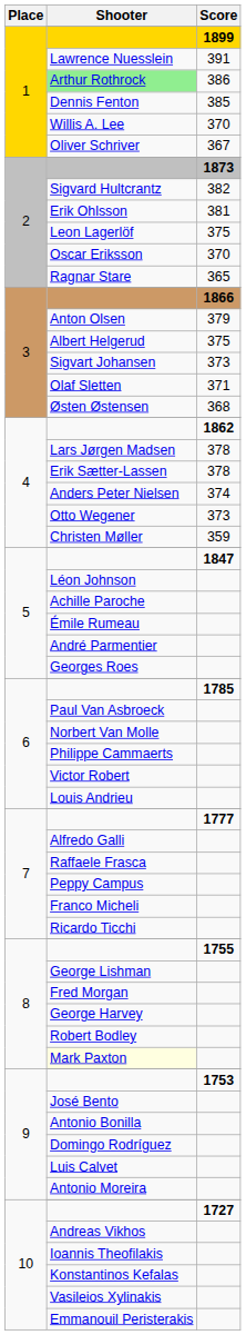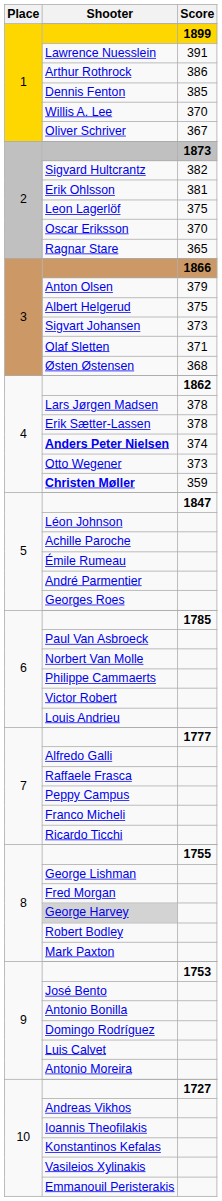Arthur Rothrock | Shooter: lightgreen background -> no background
Anders Peter Nielsen | Shooter: normal -> bold
Christen Møller | Shooter: normal -> bold
George Harvey | Shooter: no background -> lightgrey background
Mark Paxton | Shooter: lightyellow background -> no background
